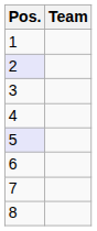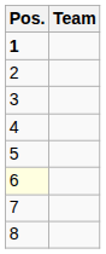1 | Pos.: normal -> bold
2 | Pos.: lavender background -> no background
5 | Pos.: lavender background -> no background
6 | Pos.: no background -> lightyellow background
